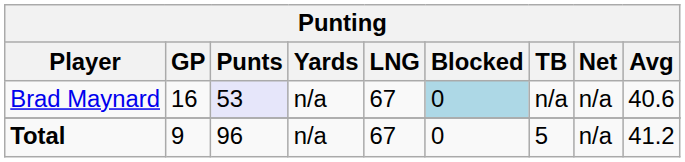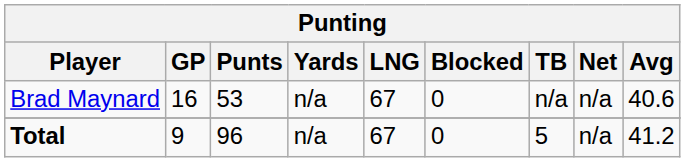Brad Maynard | Punts: lavender background -> no background
Brad Maynard | Blocked: lightblue background -> no background
